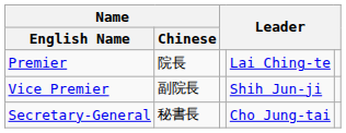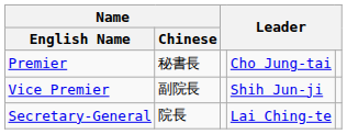Premier | Name / Chinese: 院長 -> 秘書長
Premier | column 4: Lai Ching-te -> Cho Jung-tai
Secretary-General | Name / Chinese: 秘書長 -> 院長
Secretary-General | column 4: Cho Jung-tai -> Lai Ching-te
